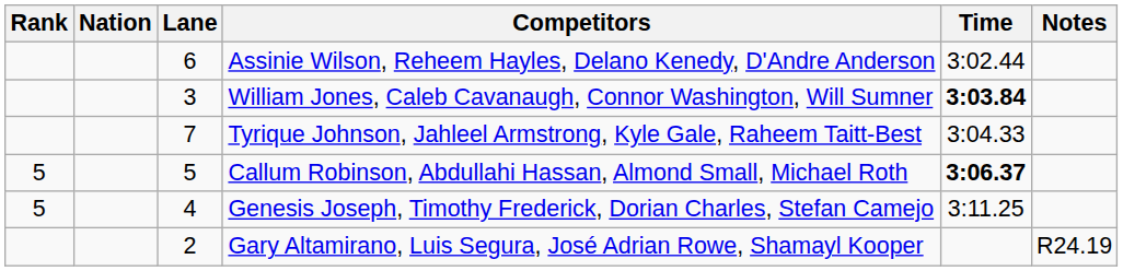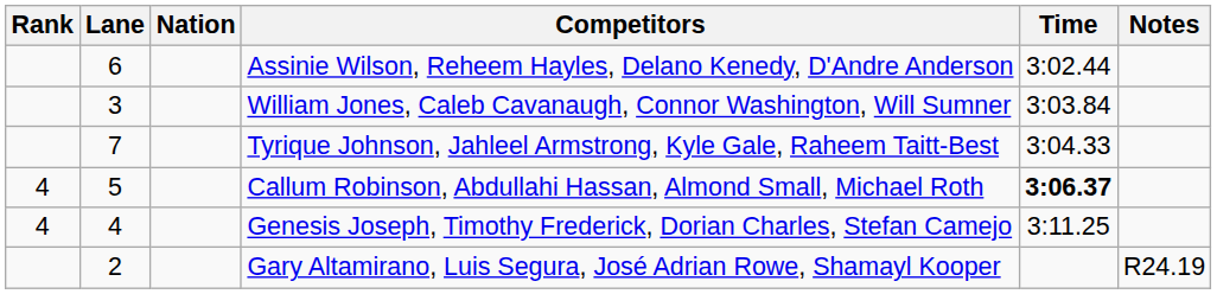columns swapped: Lane <-> Nation
row 3 | Time: bold -> normal
row 5 | Rank: 5 -> 4
row 6 | Rank: 5 -> 4
